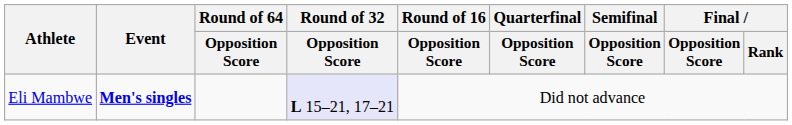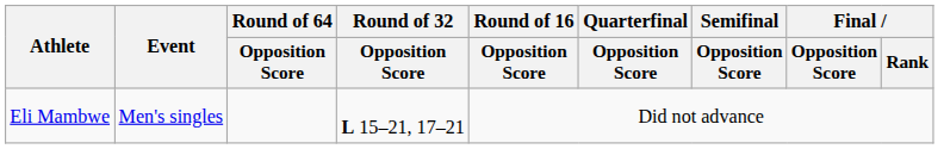Eli Mambwe | Event: bold -> normal
Eli Mambwe | Round of 32 / Opposition Score: lavender background -> no background
